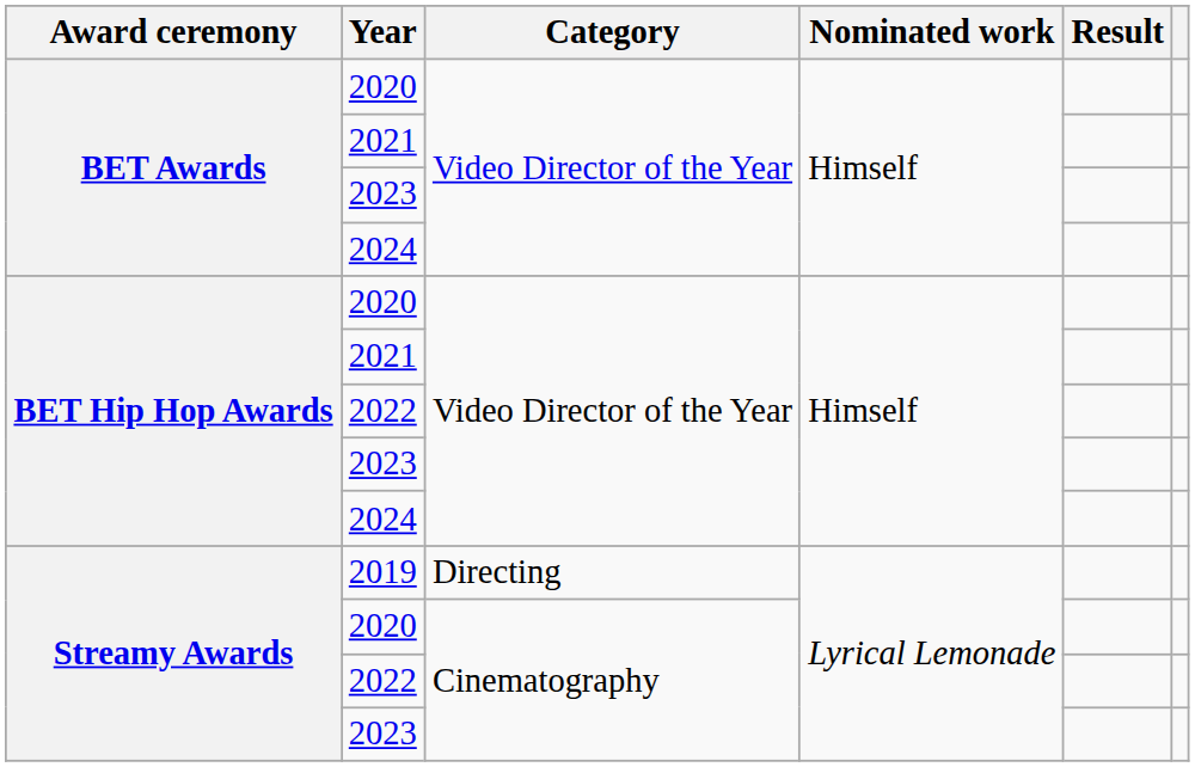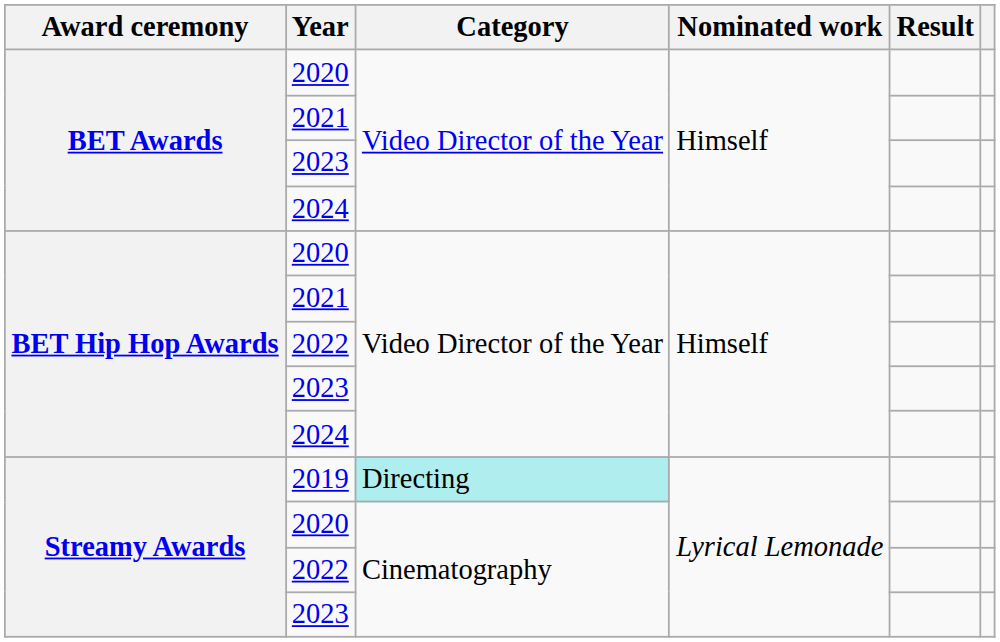2019 | Category: no background -> paleturquoise background
